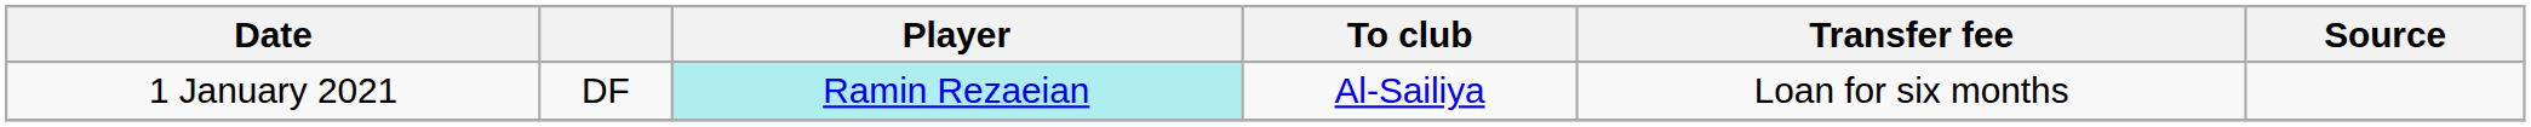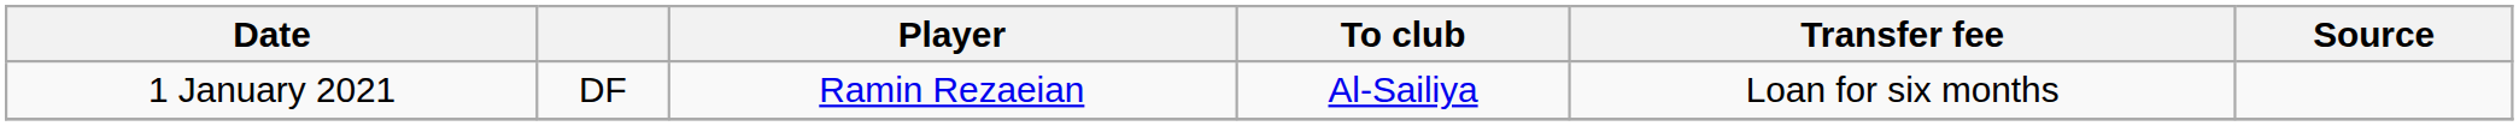1 January 2021 | Player: paleturquoise background -> no background
